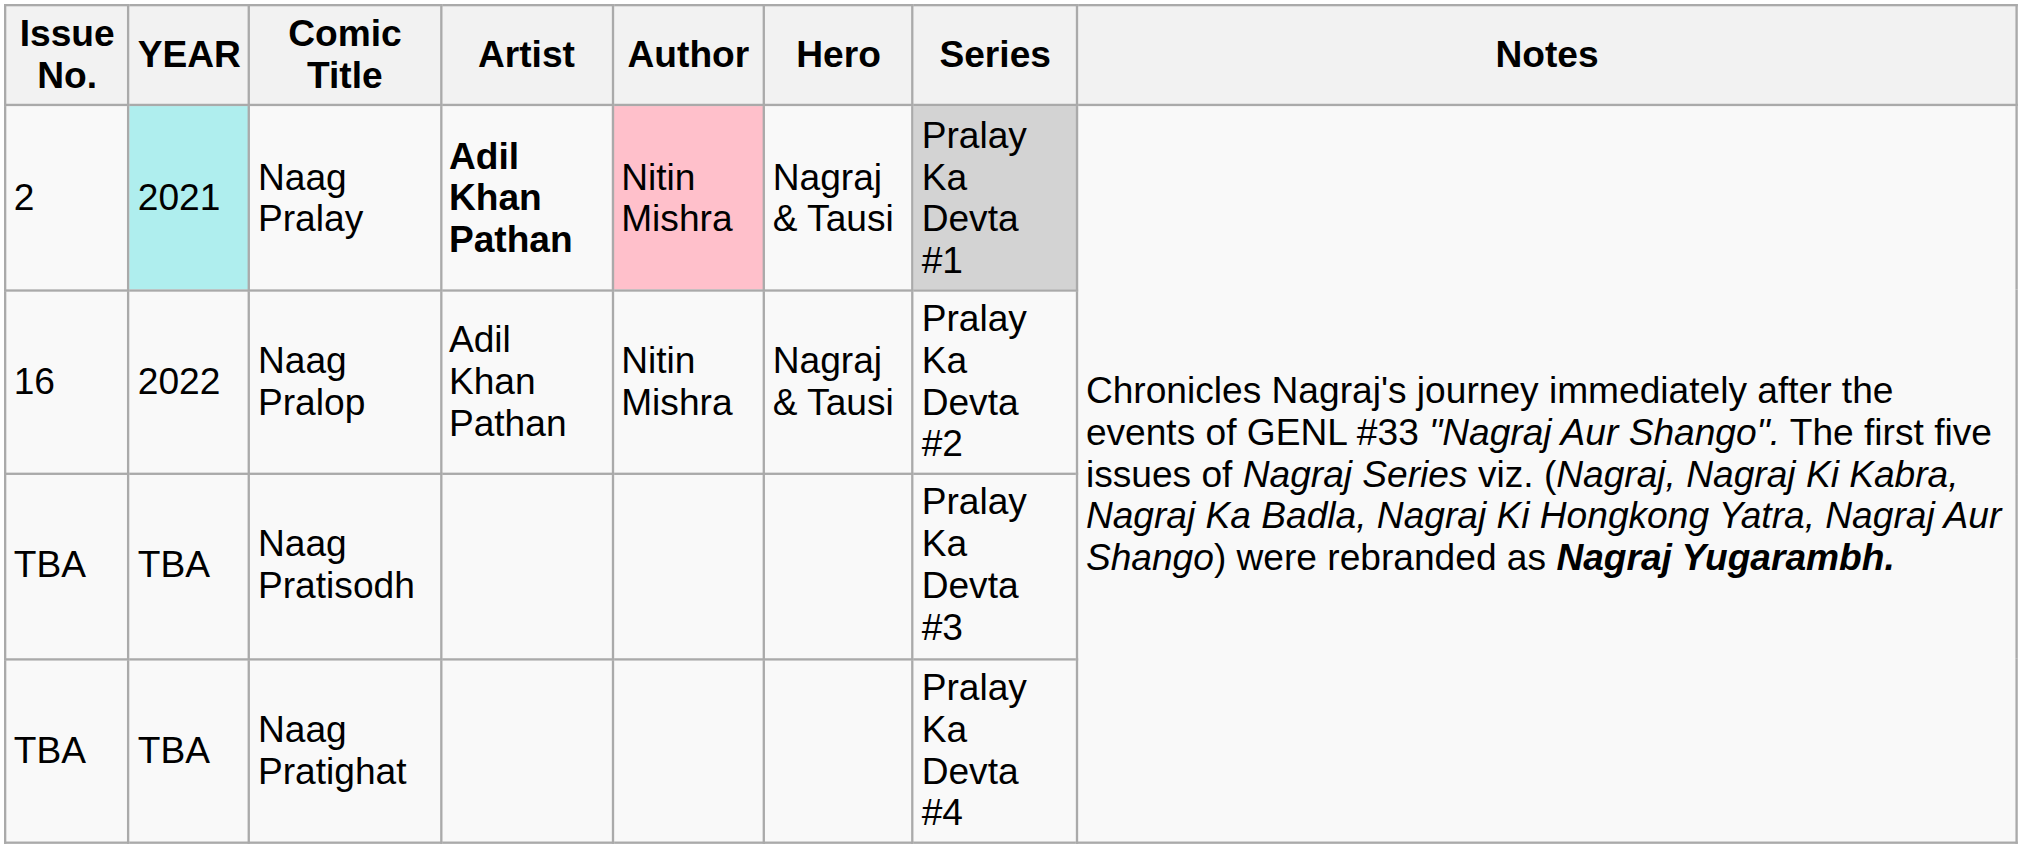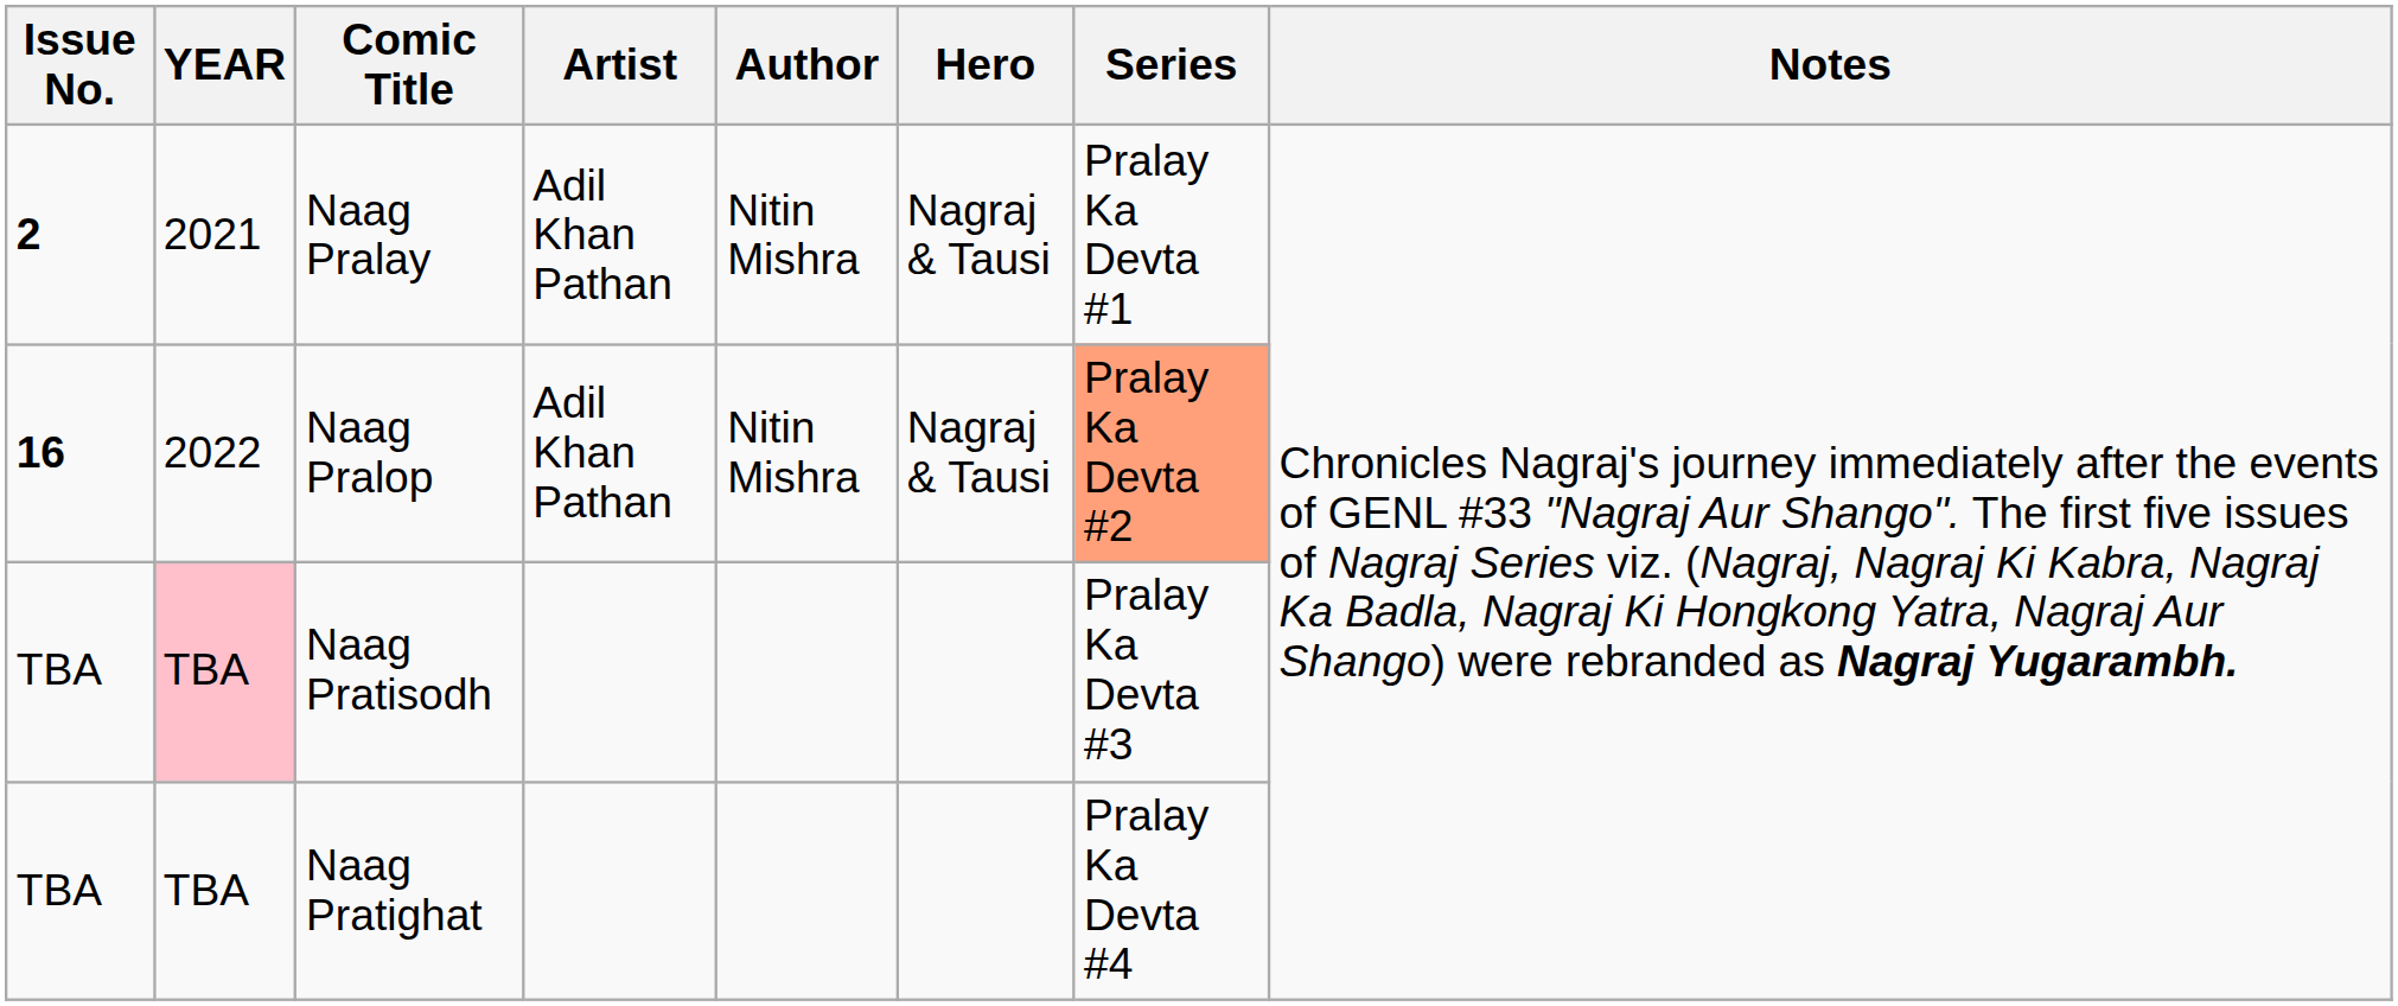Naag Pralay | Issue No.: normal -> bold
Naag Pralay | YEAR: paleturquoise background -> no background
Naag Pralay | Artist: bold -> normal
Naag Pralay | Author: pink background -> no background
Naag Pralay | Series: lightgrey background -> no background
Naag Pralop | Issue No.: normal -> bold
Naag Pralop | Series: no background -> lightsalmon background
Naag Pratisodh | YEAR: no background -> pink background
